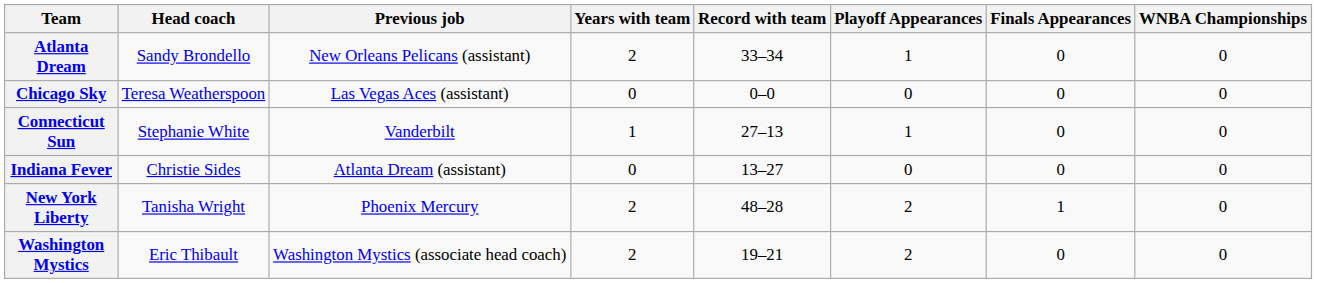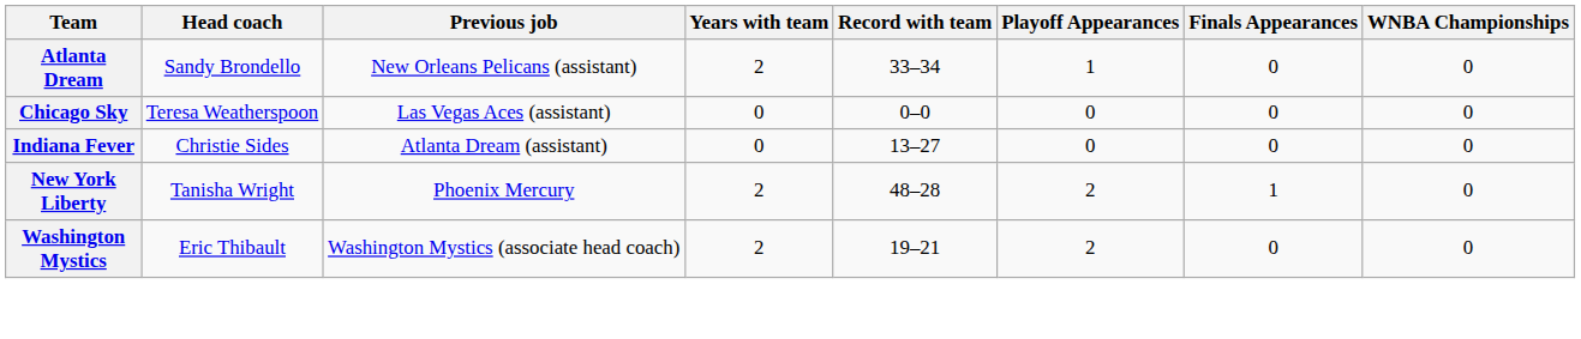- row: Connecticut Sun | Stephanie White | Vanderbilt | 1 | 27–13 | 1 | 0 | 0
